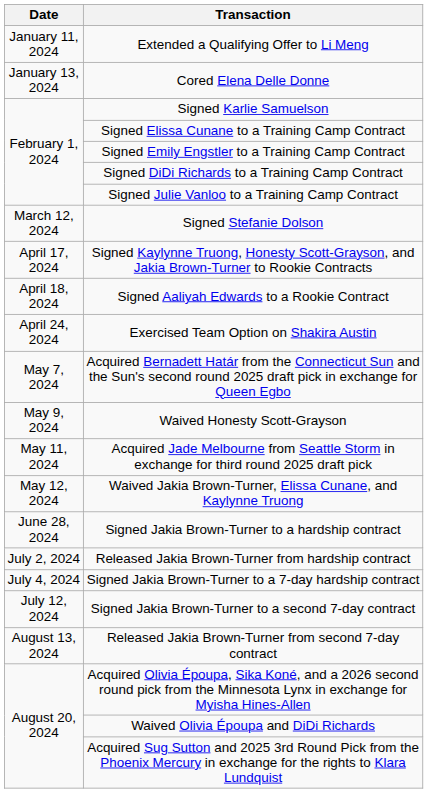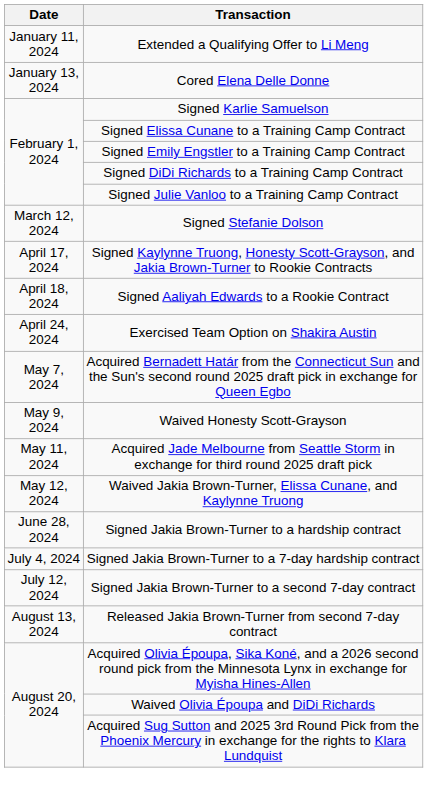- row: July 2, 2024 | Released Jakia Brown-Turner from hardship contract
